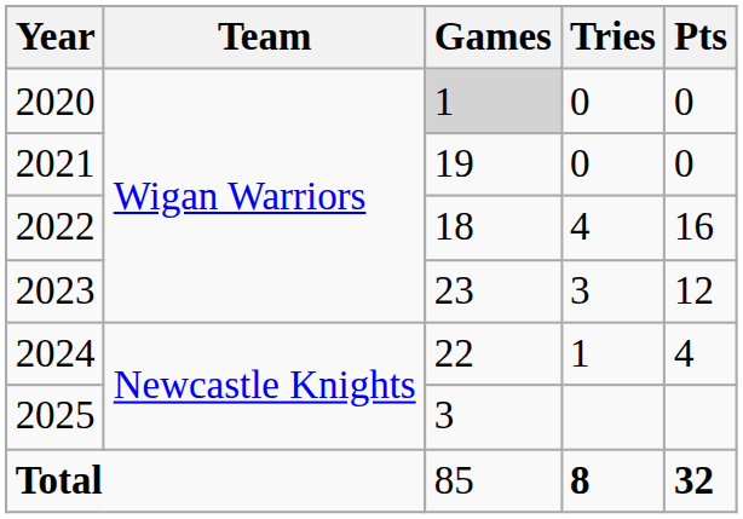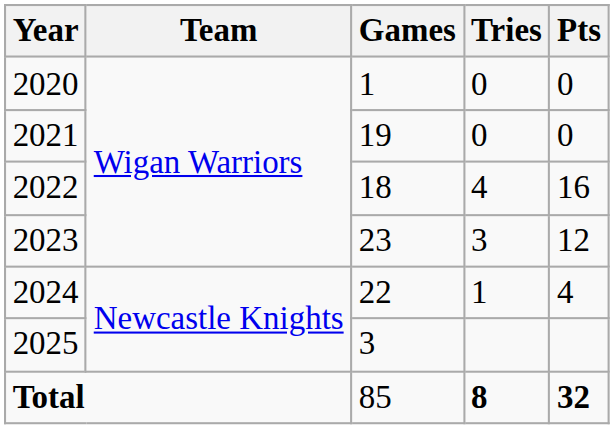2020 | Games: lightgrey background -> no background
